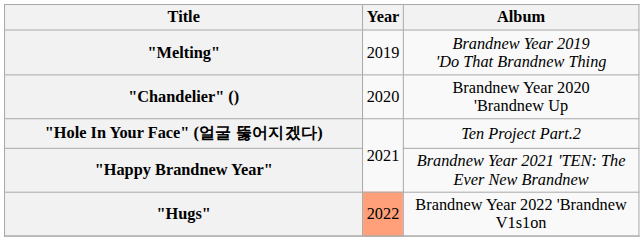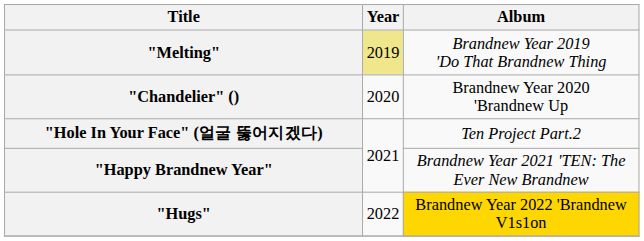"Melting" | Year: no background -> khaki background
"Hugs" | Year: lightsalmon background -> no background
"Hugs" | Album: no background -> gold background
